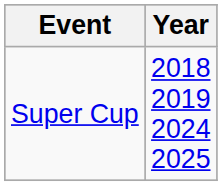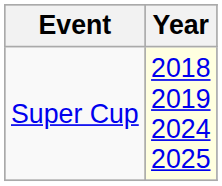Super Cup | Year: no background -> lightyellow background
